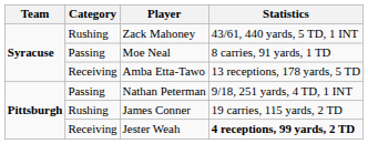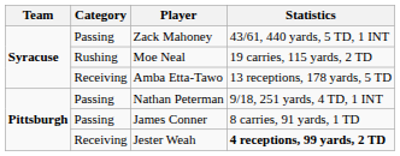Zack Mahoney | Category: Rushing -> Passing
Moe Neal | Category: Passing -> Rushing
Moe Neal | Statistics: 8 carries, 91 yards, 1 TD -> 19 carries, 115 yards, 2 TD
James Conner | Category: Rushing -> Passing
James Conner | Statistics: 19 carries, 115 yards, 2 TD -> 8 carries, 91 yards, 1 TD
